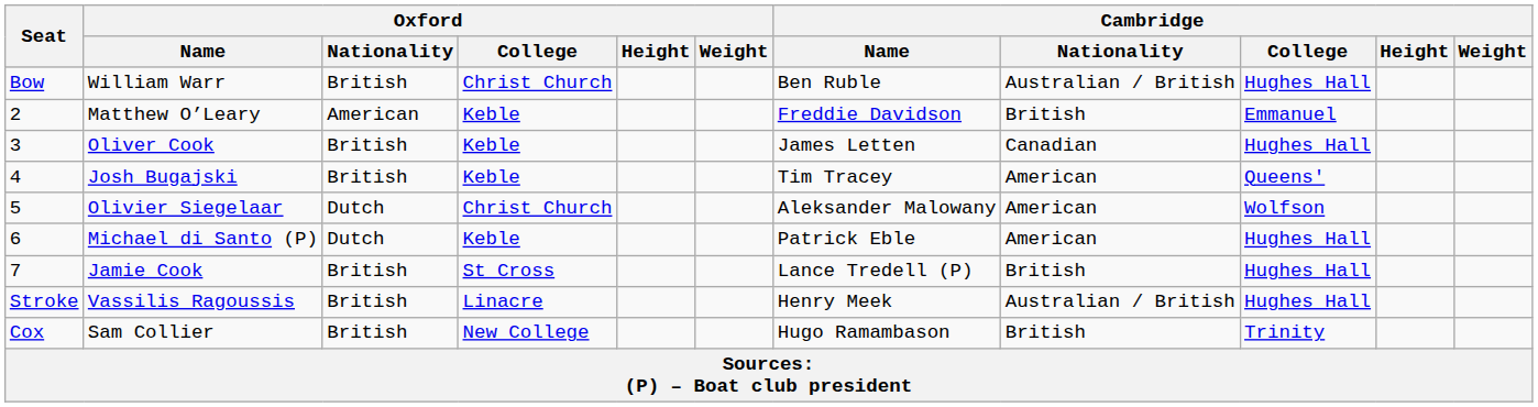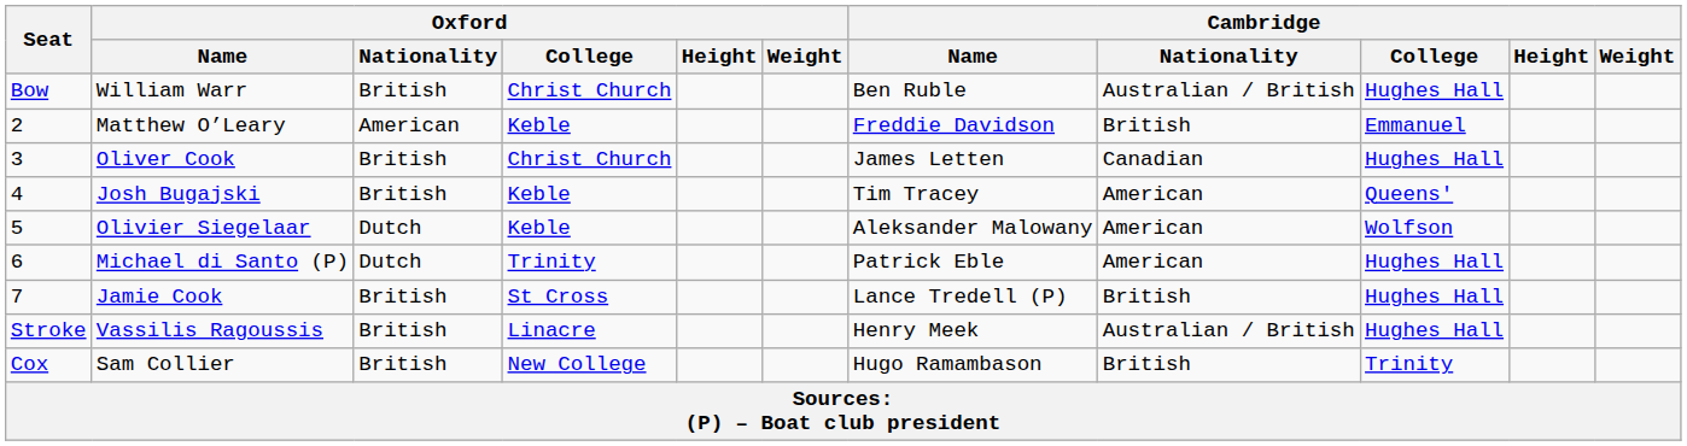Oliver Cook | Oxford / College: Keble -> Christ Church
Olivier Siegelaar | Oxford / College: Christ Church -> Keble
Michael di Santo (P) | Oxford / College: Keble -> Trinity
